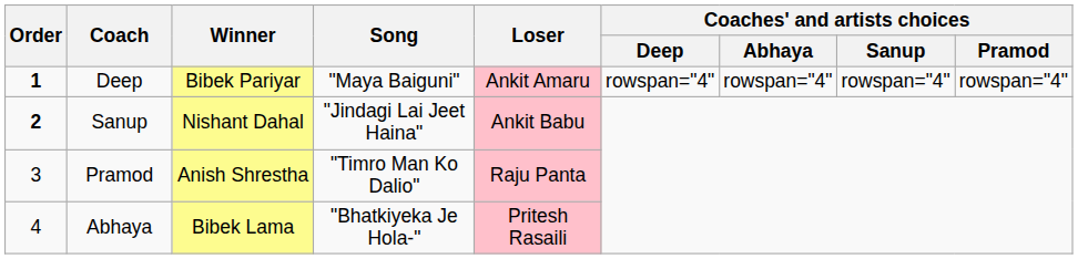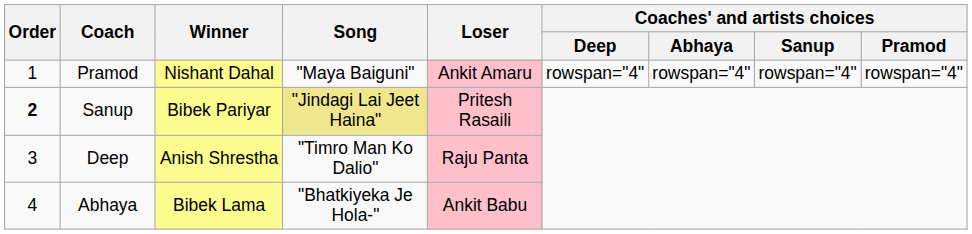row 3 | Order: bold -> normal
row 3 | Coach: Deep -> Pramod
row 3 | Winner: Bibek Pariyar -> Nishant Dahal
row 4 | Winner: Nishant Dahal -> Bibek Pariyar
row 4 | Song: no background -> khaki background
row 4 | Loser: Ankit Babu -> Pritesh Rasaili
row 5 | Coach: Pramod -> Deep
row 6 | Loser: Pritesh Rasaili -> Ankit Babu
